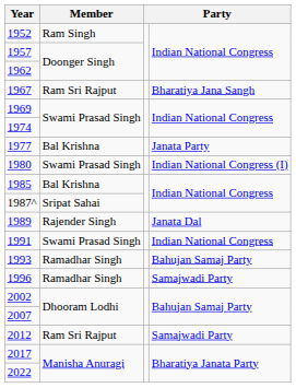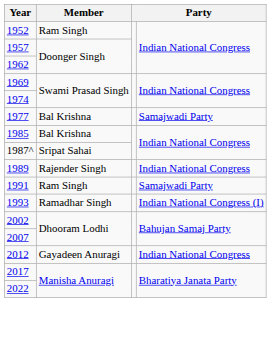- row: 1967 | Ram Sri Rajput | Bharatiya Jana Sangh
1977 | column 4: Janata Party -> Samajwadi Party
- row: 1980 | Swami Prasad Singh | Indian National Congress (I)
1989 | column 4: Janata Dal -> Indian National Congress
1991 | Member: Swami Prasad Singh -> Ram Singh
1991 | column 4: Indian National Congress -> Samajwadi Party
1993 | column 4: Bahujan Samaj Party -> Indian National Congress (I)
- row: 1996 | Ramadhar Singh | Samajwadi Party
2012 | Member: Ram Sri Rajput -> Gayadeen Anuragi
2012 | column 4: Samajwadi Party -> Indian National Congress
